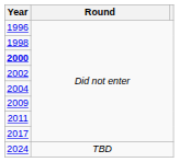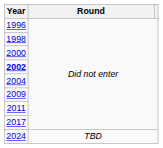2000 | Year: bold -> normal
2002 | Year: normal -> bold
